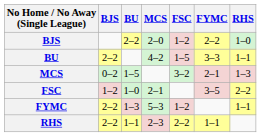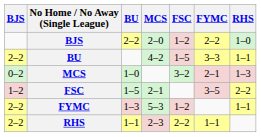columns swapped: No Home / No Away (Single League) <-> BJS
row 4 | BU: 1–5 -> 1–0
row 5 | BU: 1–0 -> 1–5
